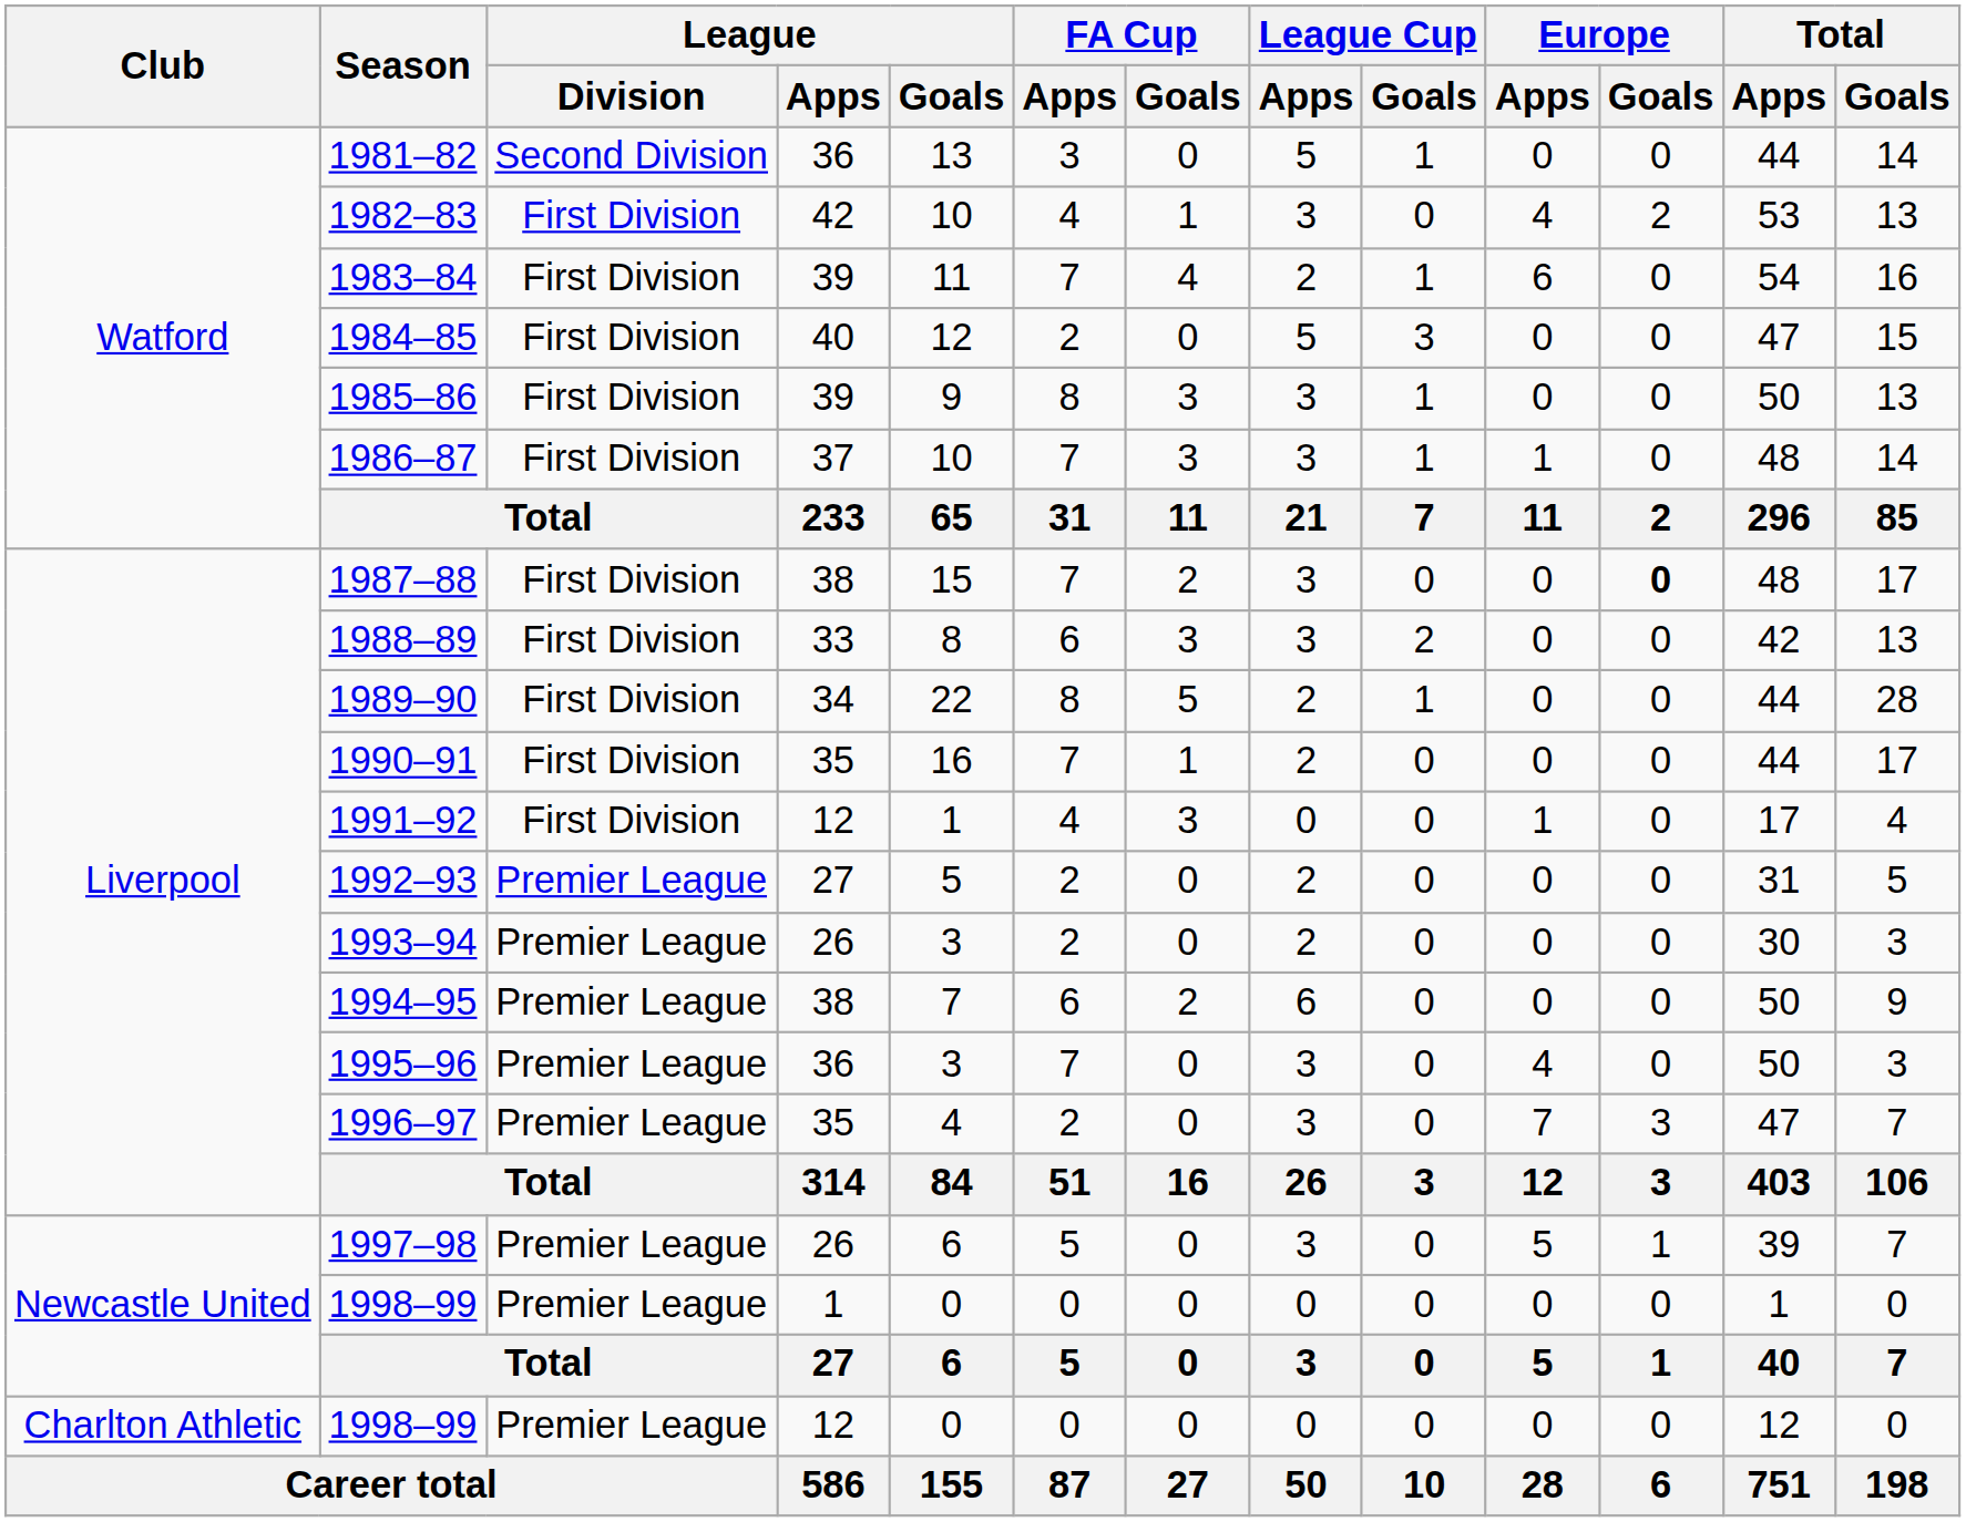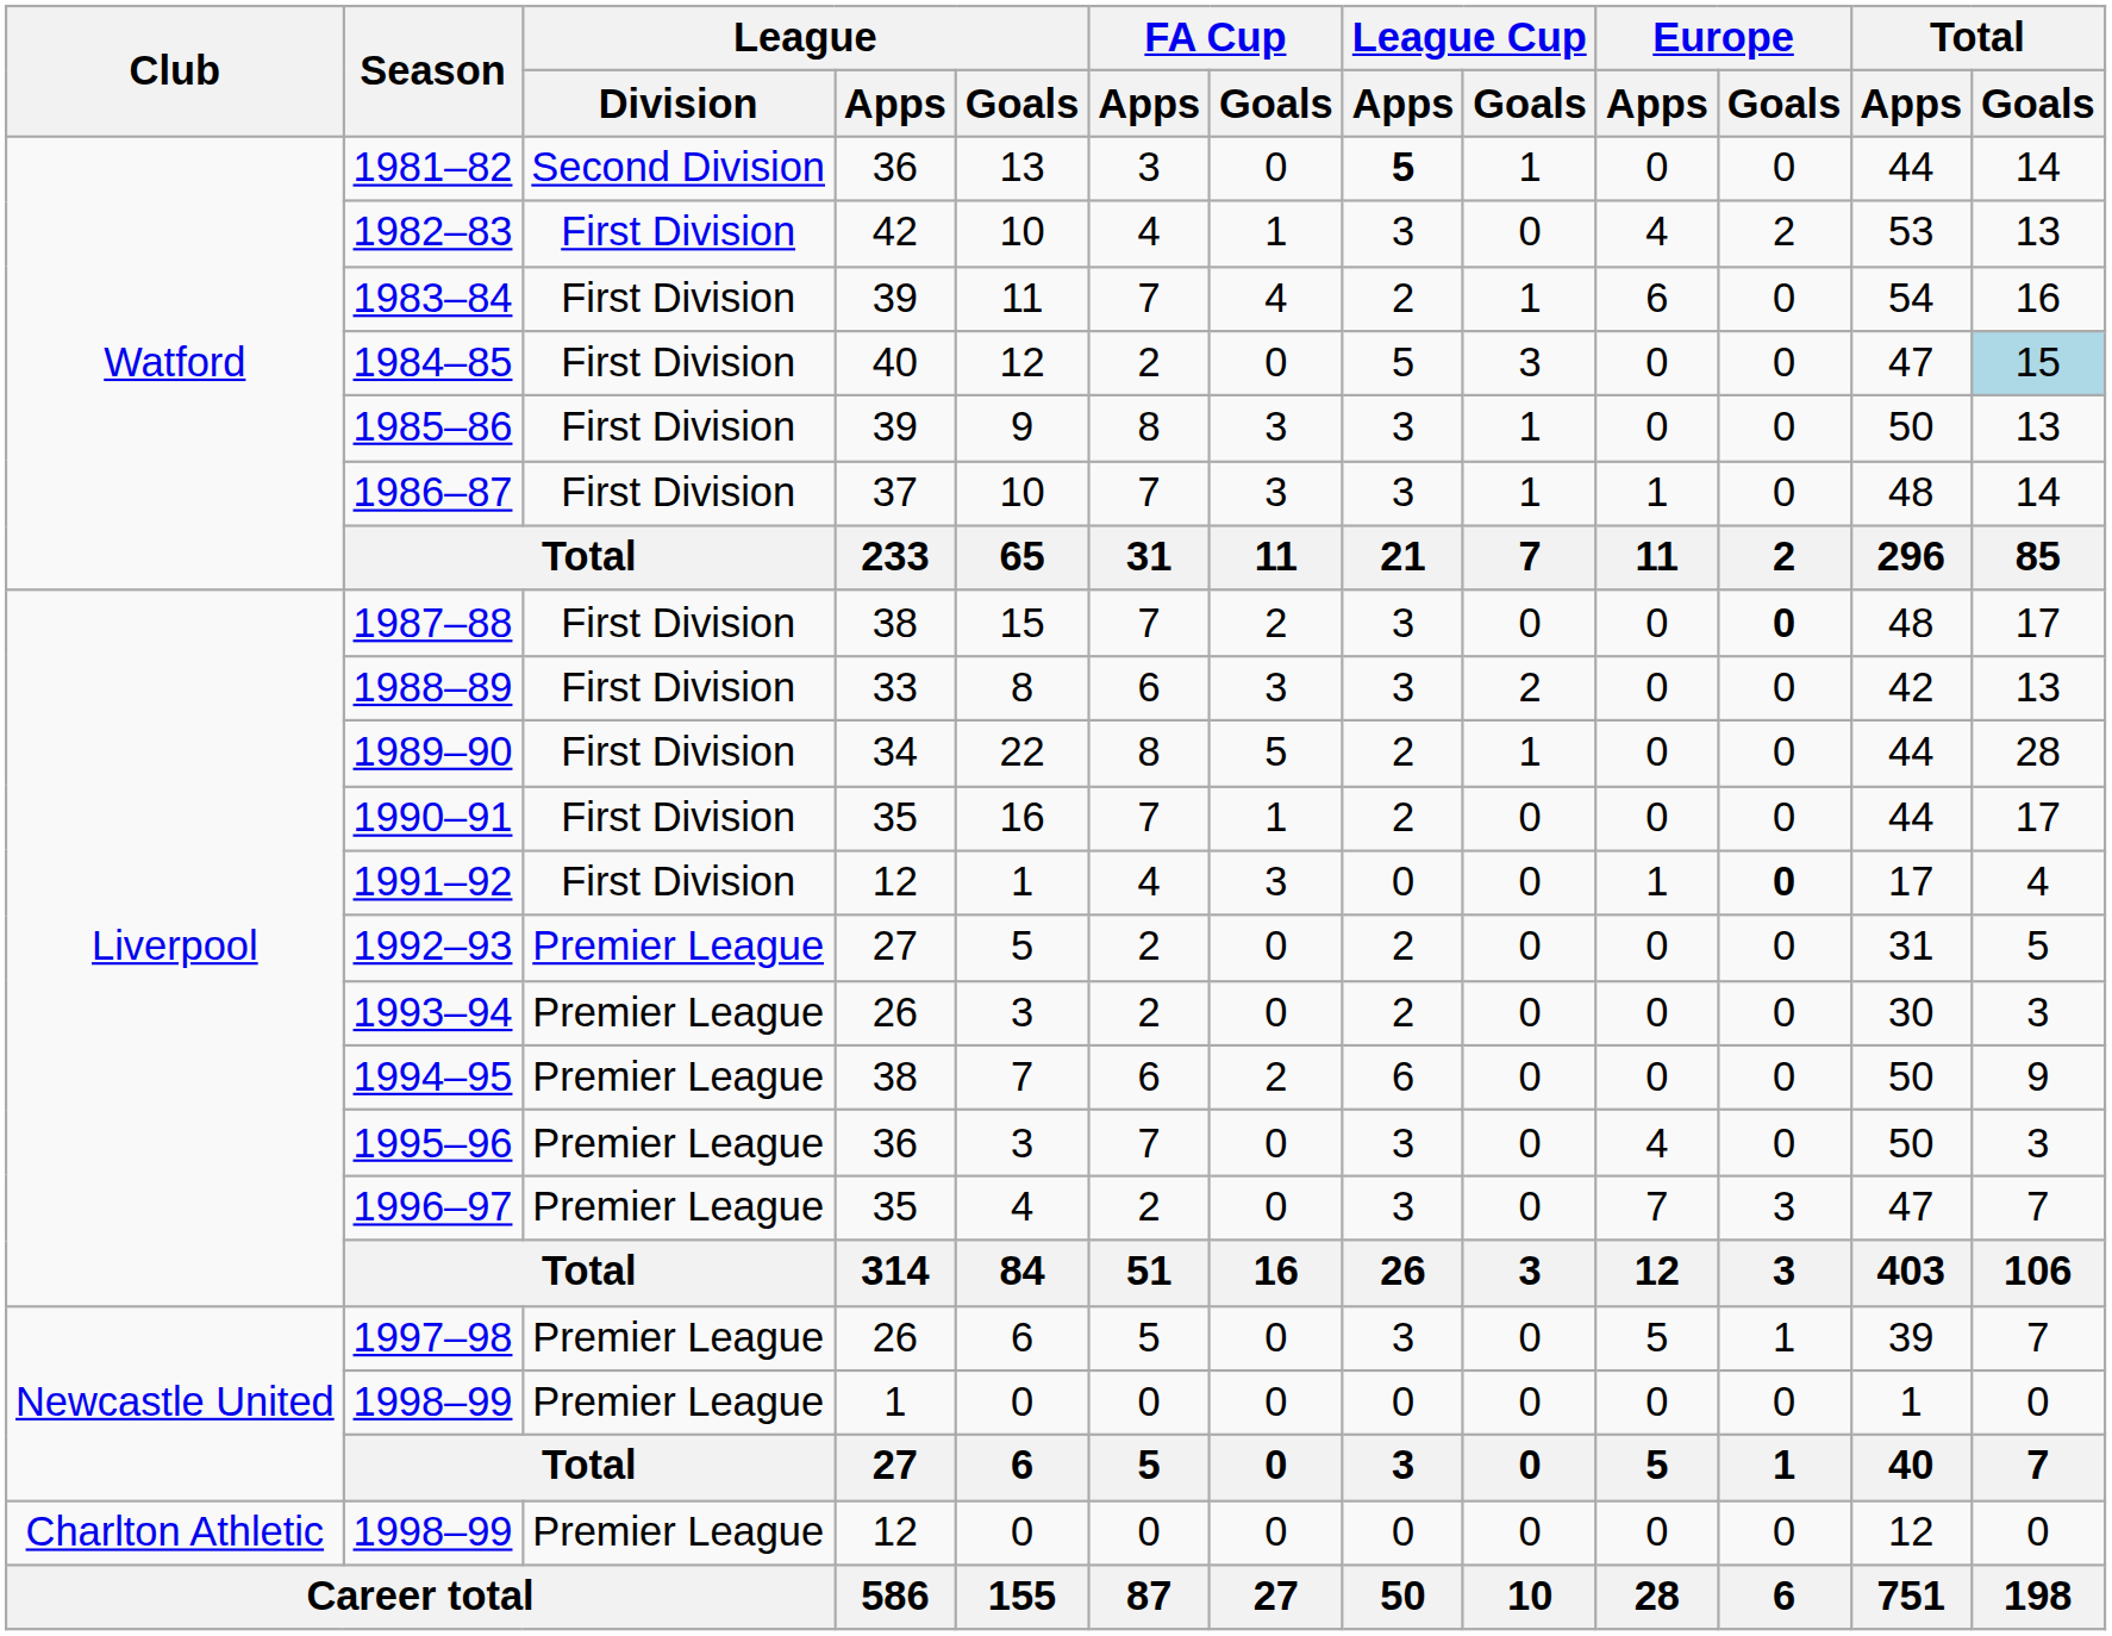1981–82 | League Cup / Apps: normal -> bold
1984–85 | Total / Goals: no background -> lightblue background
1991–92 | Europe / Goals: normal -> bold
